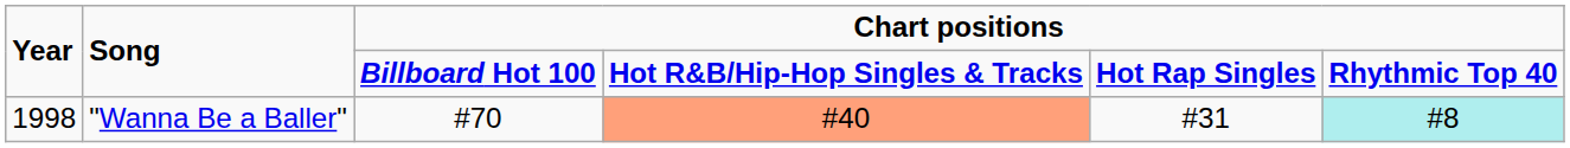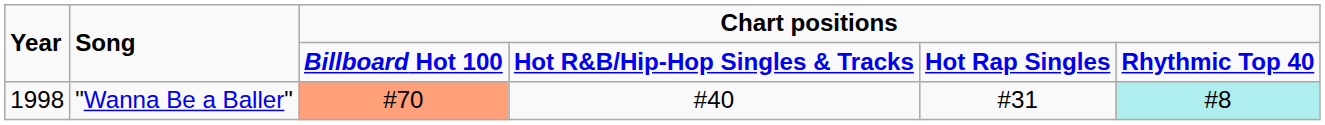1998 | column 3: no background -> lightsalmon background
1998 | column 4: lightsalmon background -> no background
